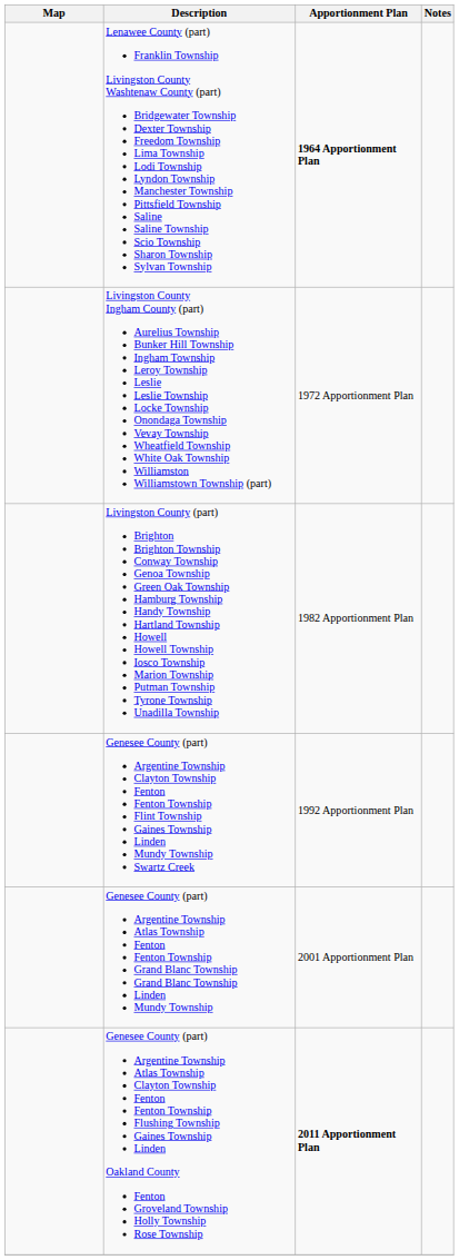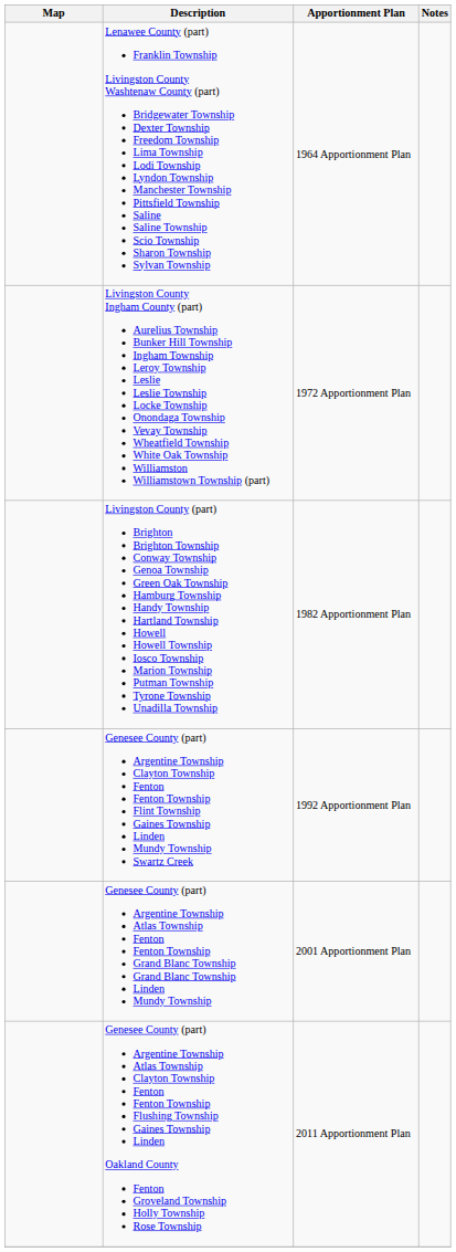row 2 | Apportionment Plan: bold -> normal
row 7 | Apportionment Plan: bold -> normal
